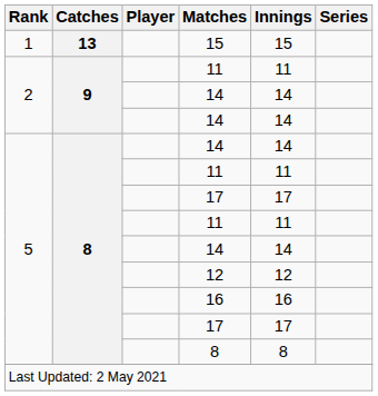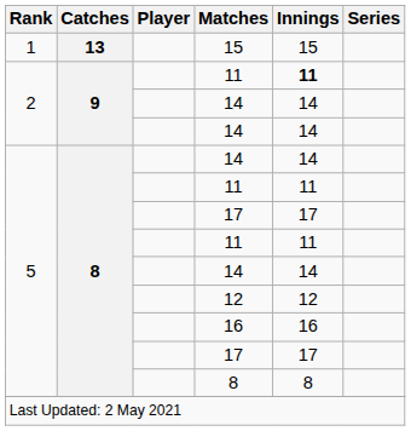2 / 11 | Innings: normal -> bold
